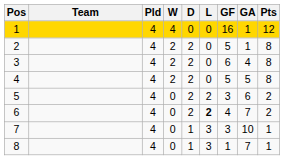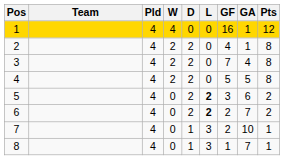row 3 | GF: 5 -> 4
row 4 | GF: 6 -> 7
row 6 | L: normal -> bold
row 7 | GF: 4 -> 2
row 8 | GF: 3 -> 2
